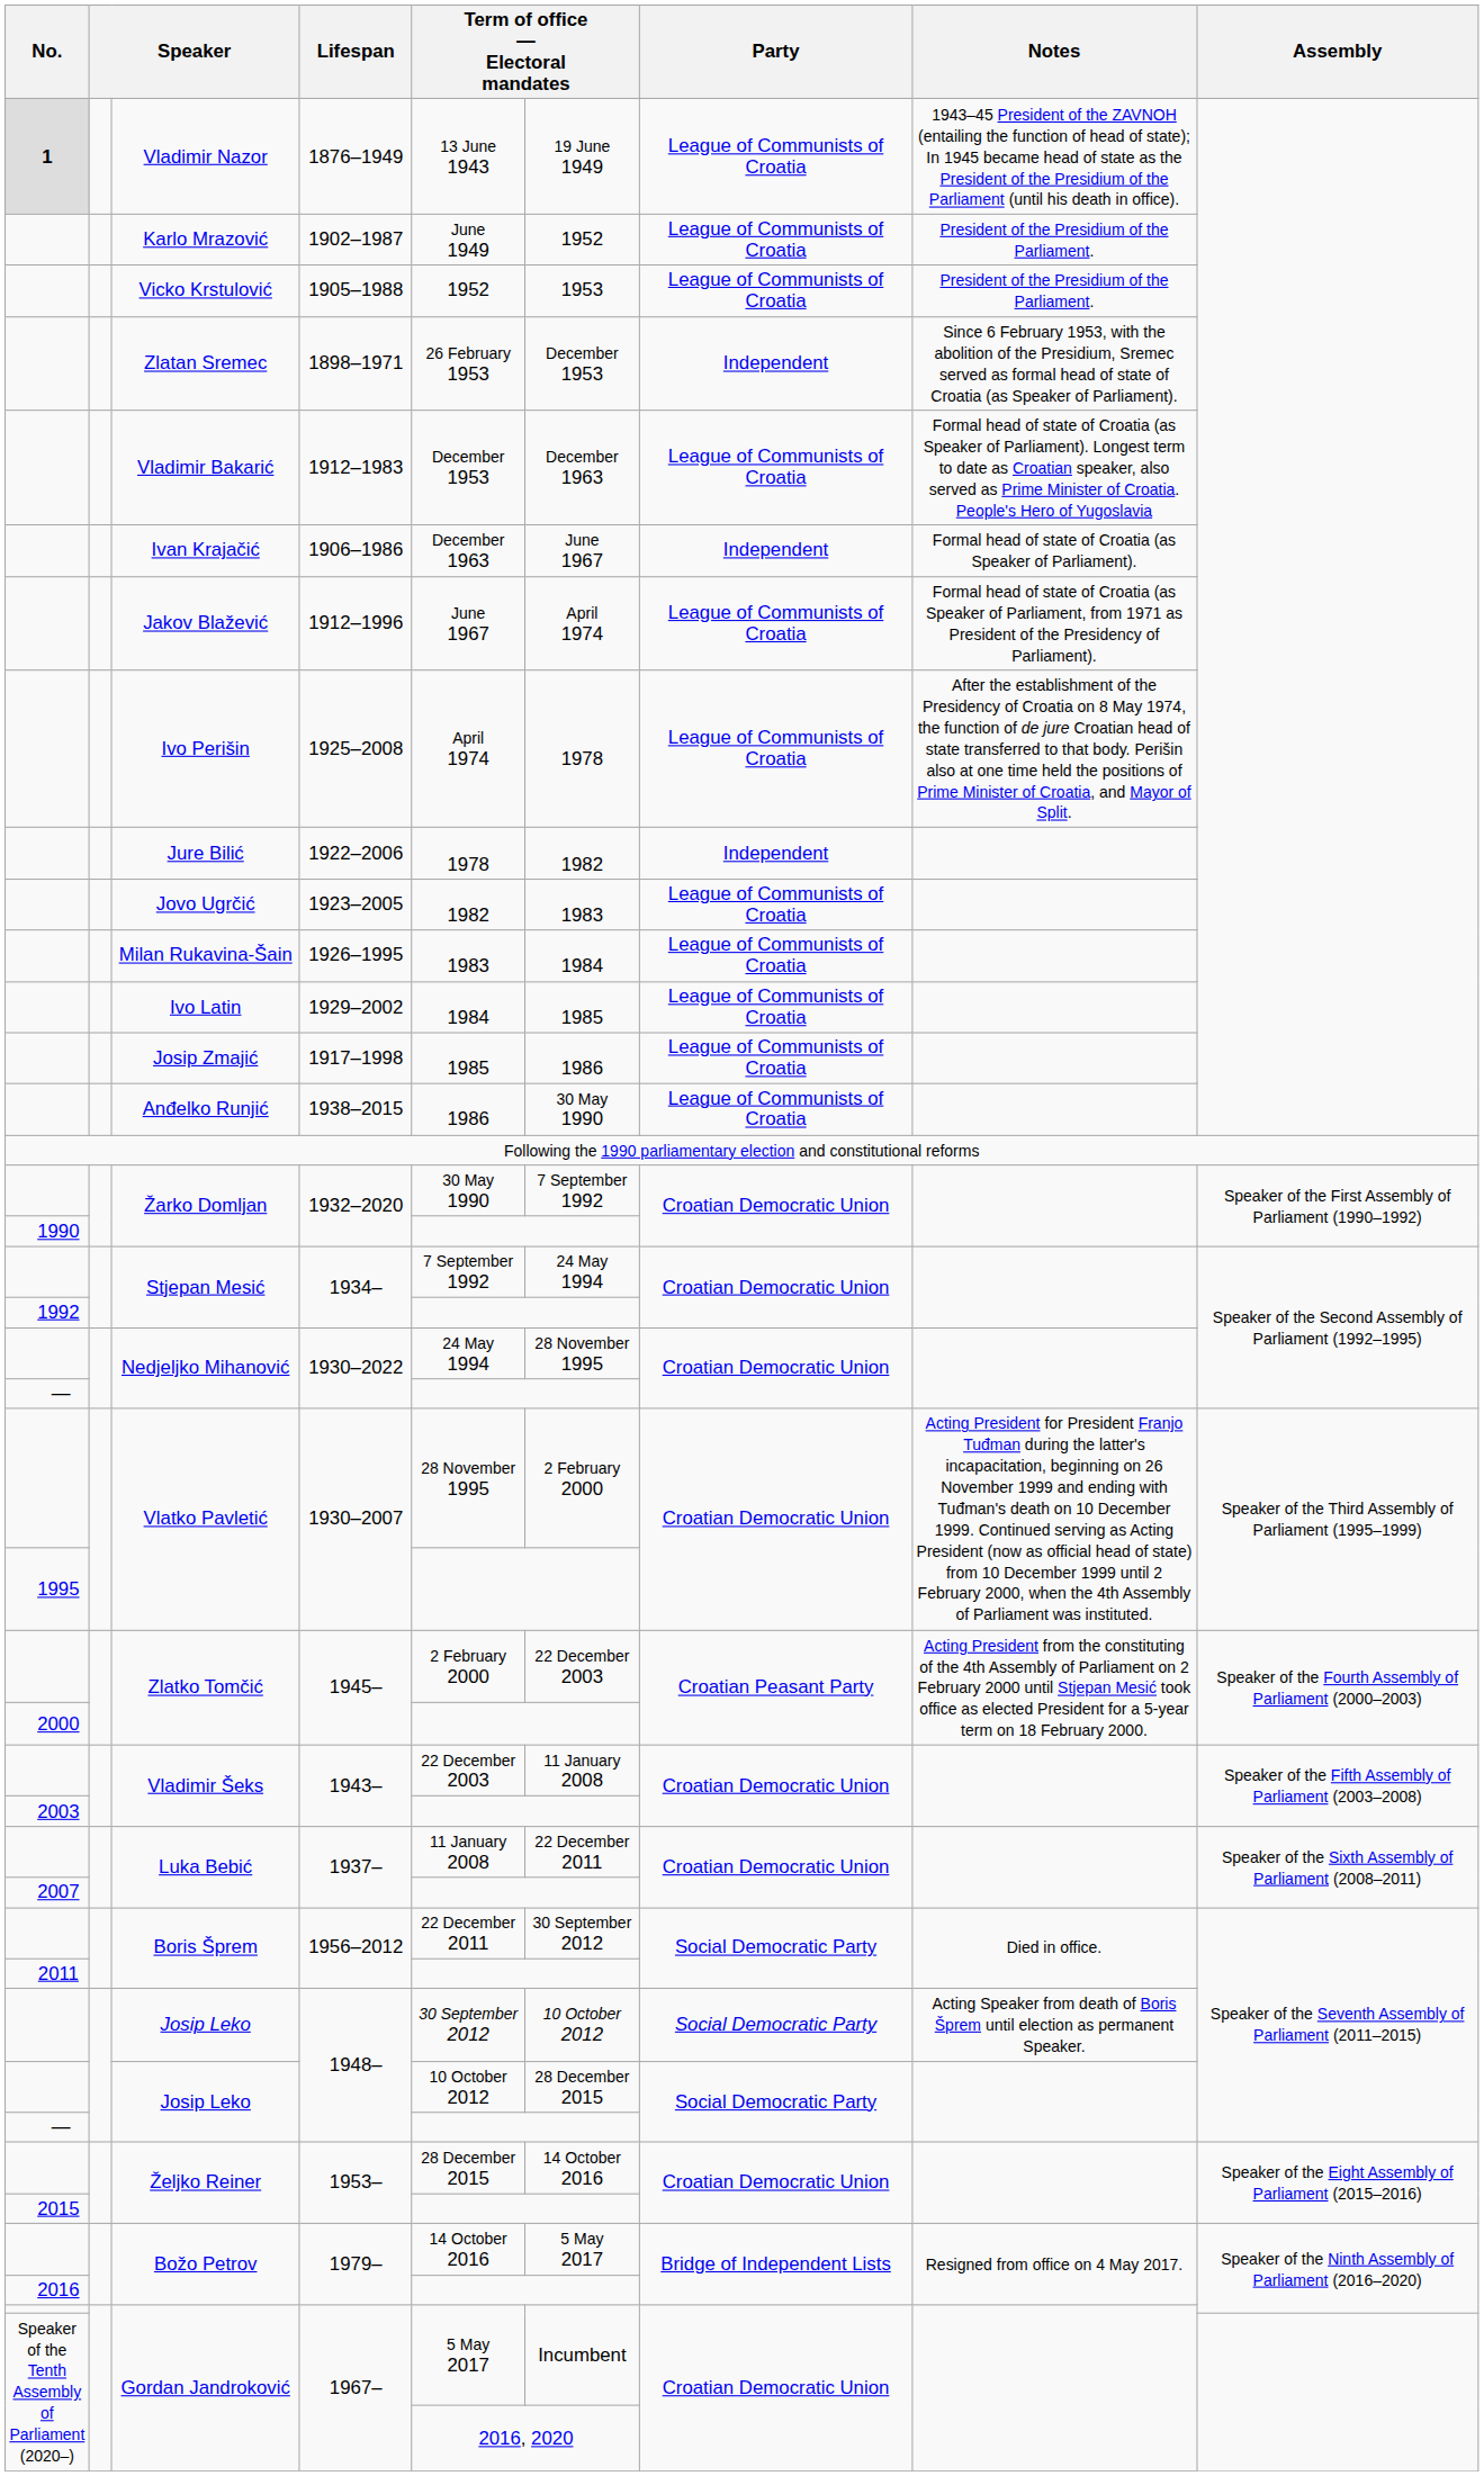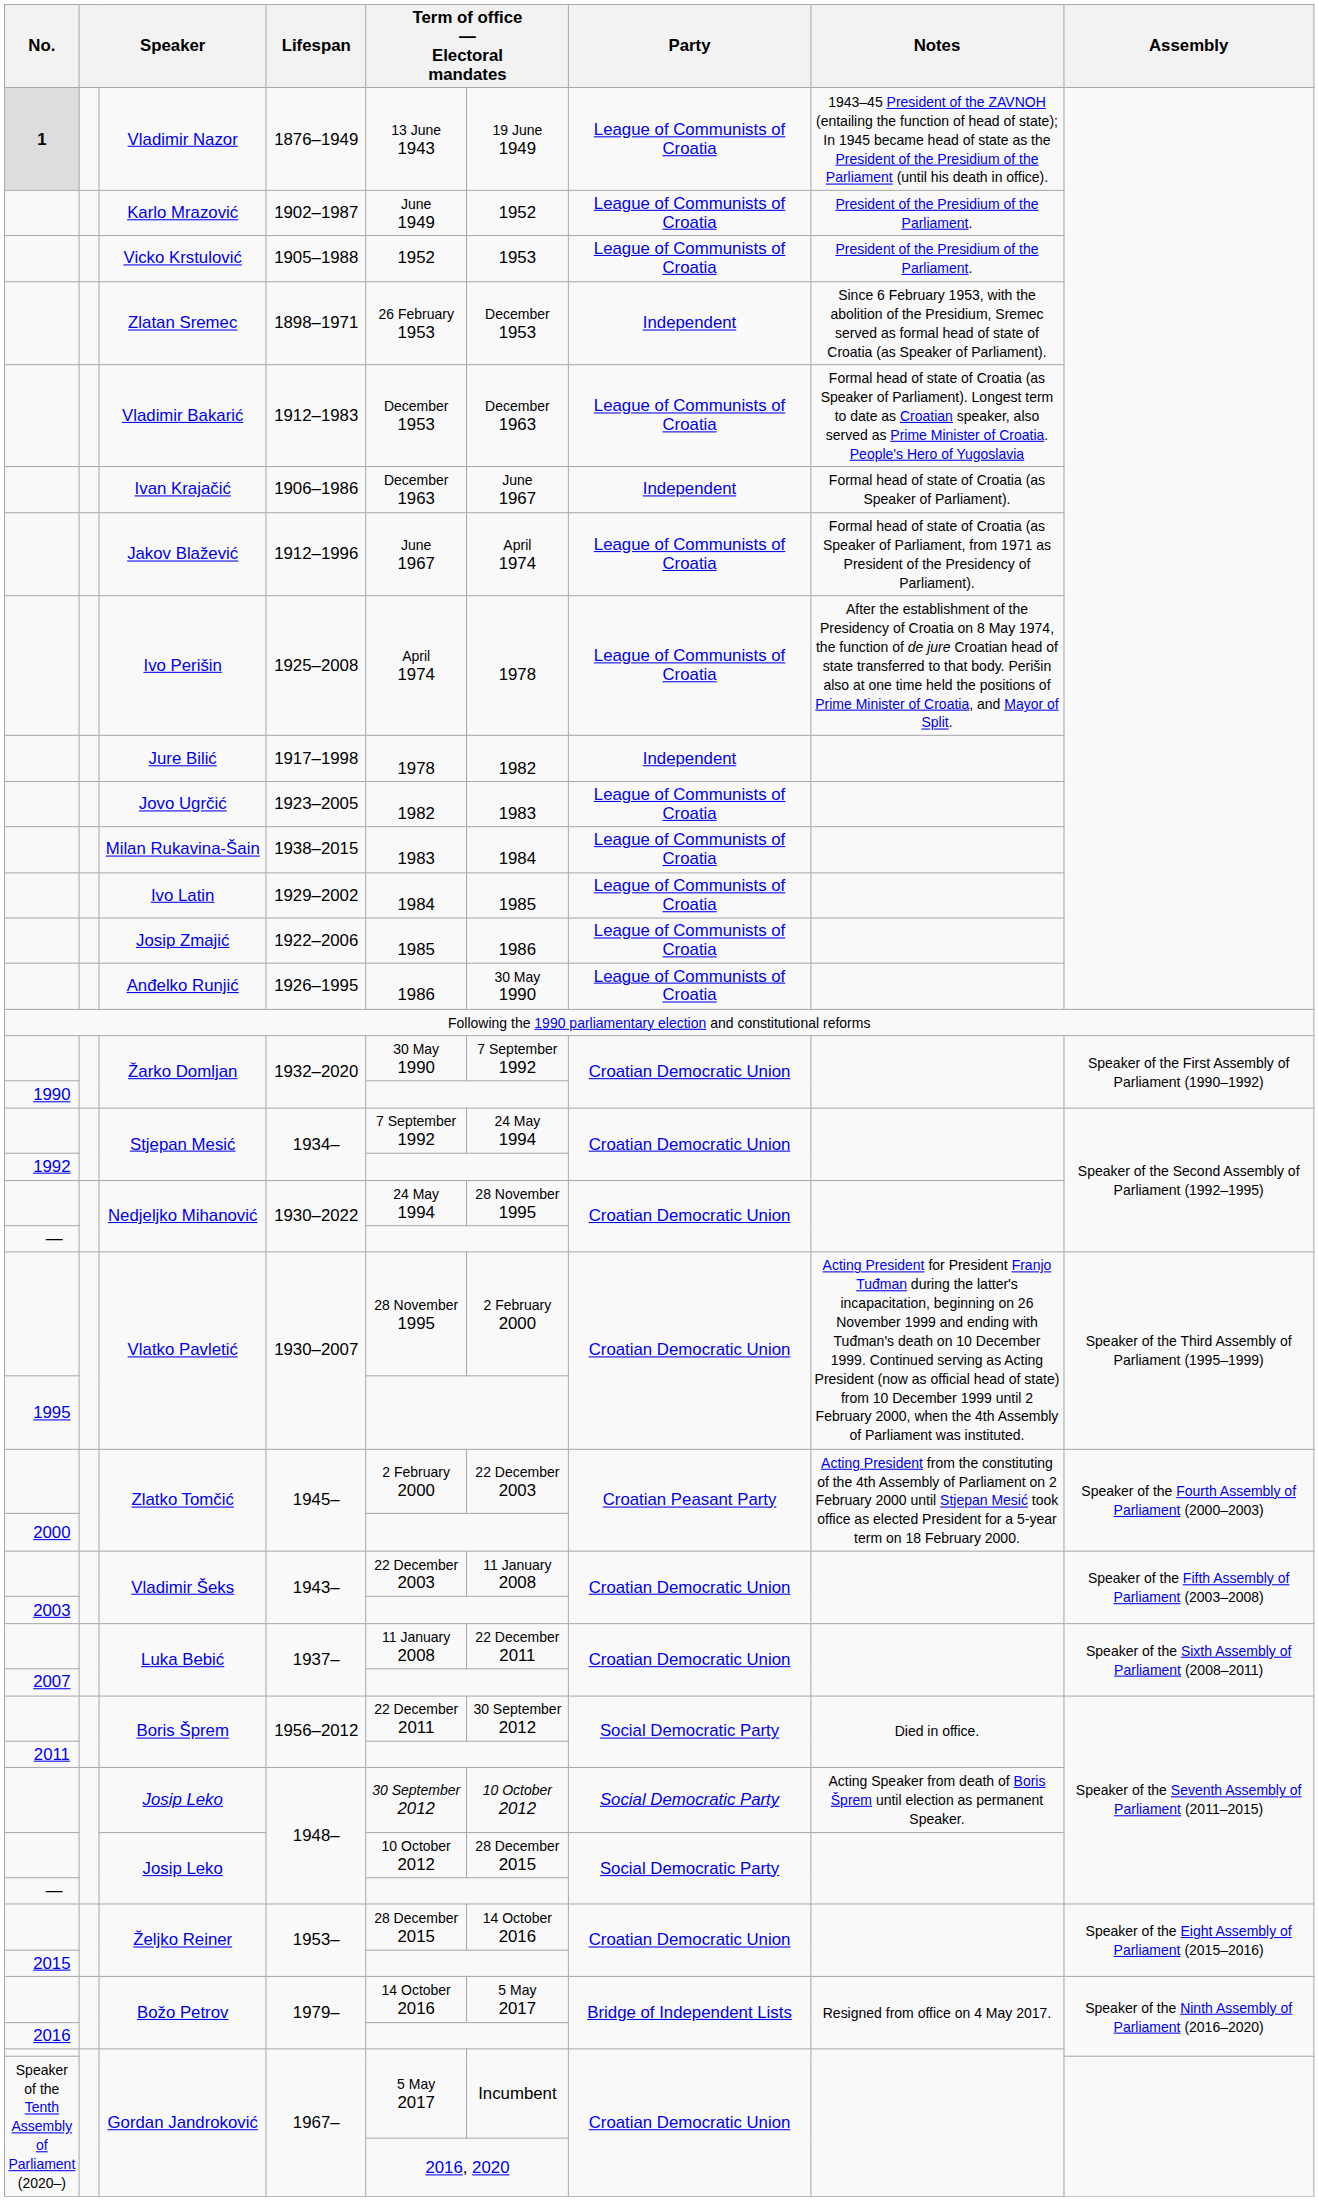Jure Bilić | Lifespan: 1922–2006 -> 1917–1998
Milan Rukavina-Šain | Lifespan: 1926–1995 -> 1938–2015
Josip Zmajić | Lifespan: 1917–1998 -> 1922–2006
Anđelko Runjić | Lifespan: 1938–2015 -> 1926–1995
